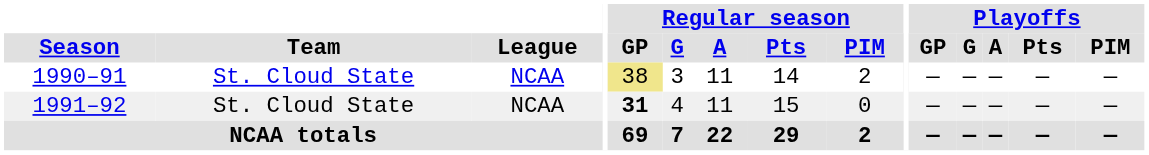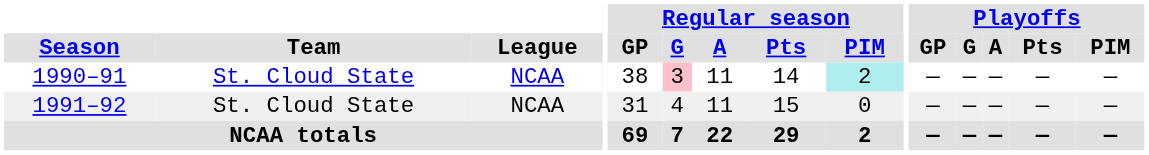1990–91 | Regular season / GP: khaki background -> no background
1990–91 | Regular season / G: no background -> pink background
1990–91 | Regular season / PIM: no background -> paleturquoise background
1991–92 | Regular season / GP: bold -> normal
